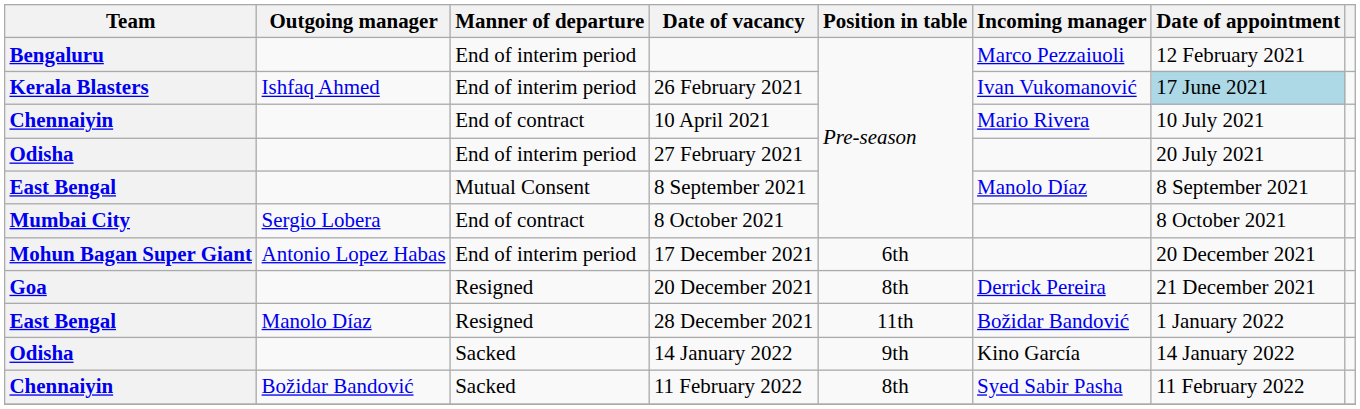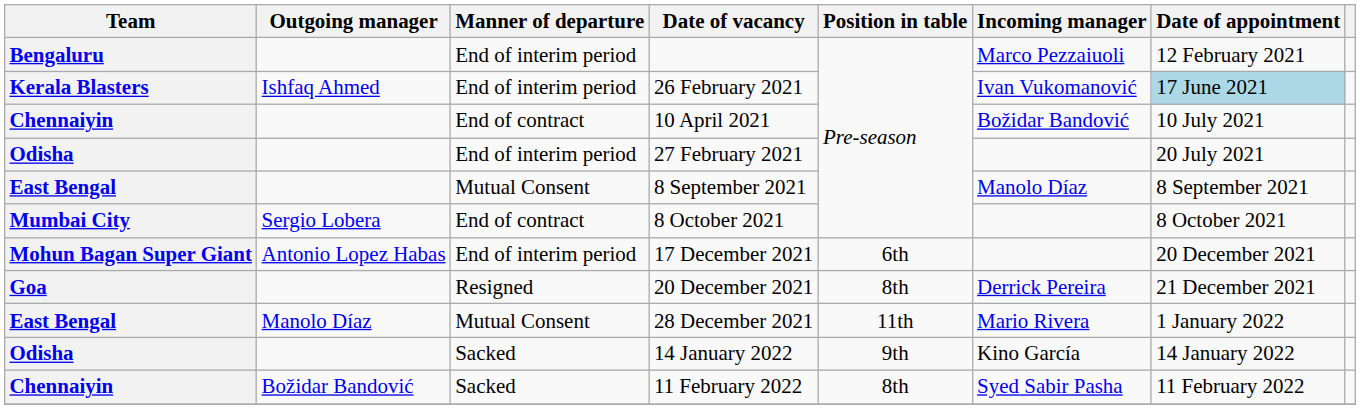10 April 2021 | Incoming manager: Mario Rivera -> Božidar Bandović
28 December 2021 | Manner of departure: Resigned -> Mutual Consent
28 December 2021 | Incoming manager: Božidar Bandović -> Mario Rivera
